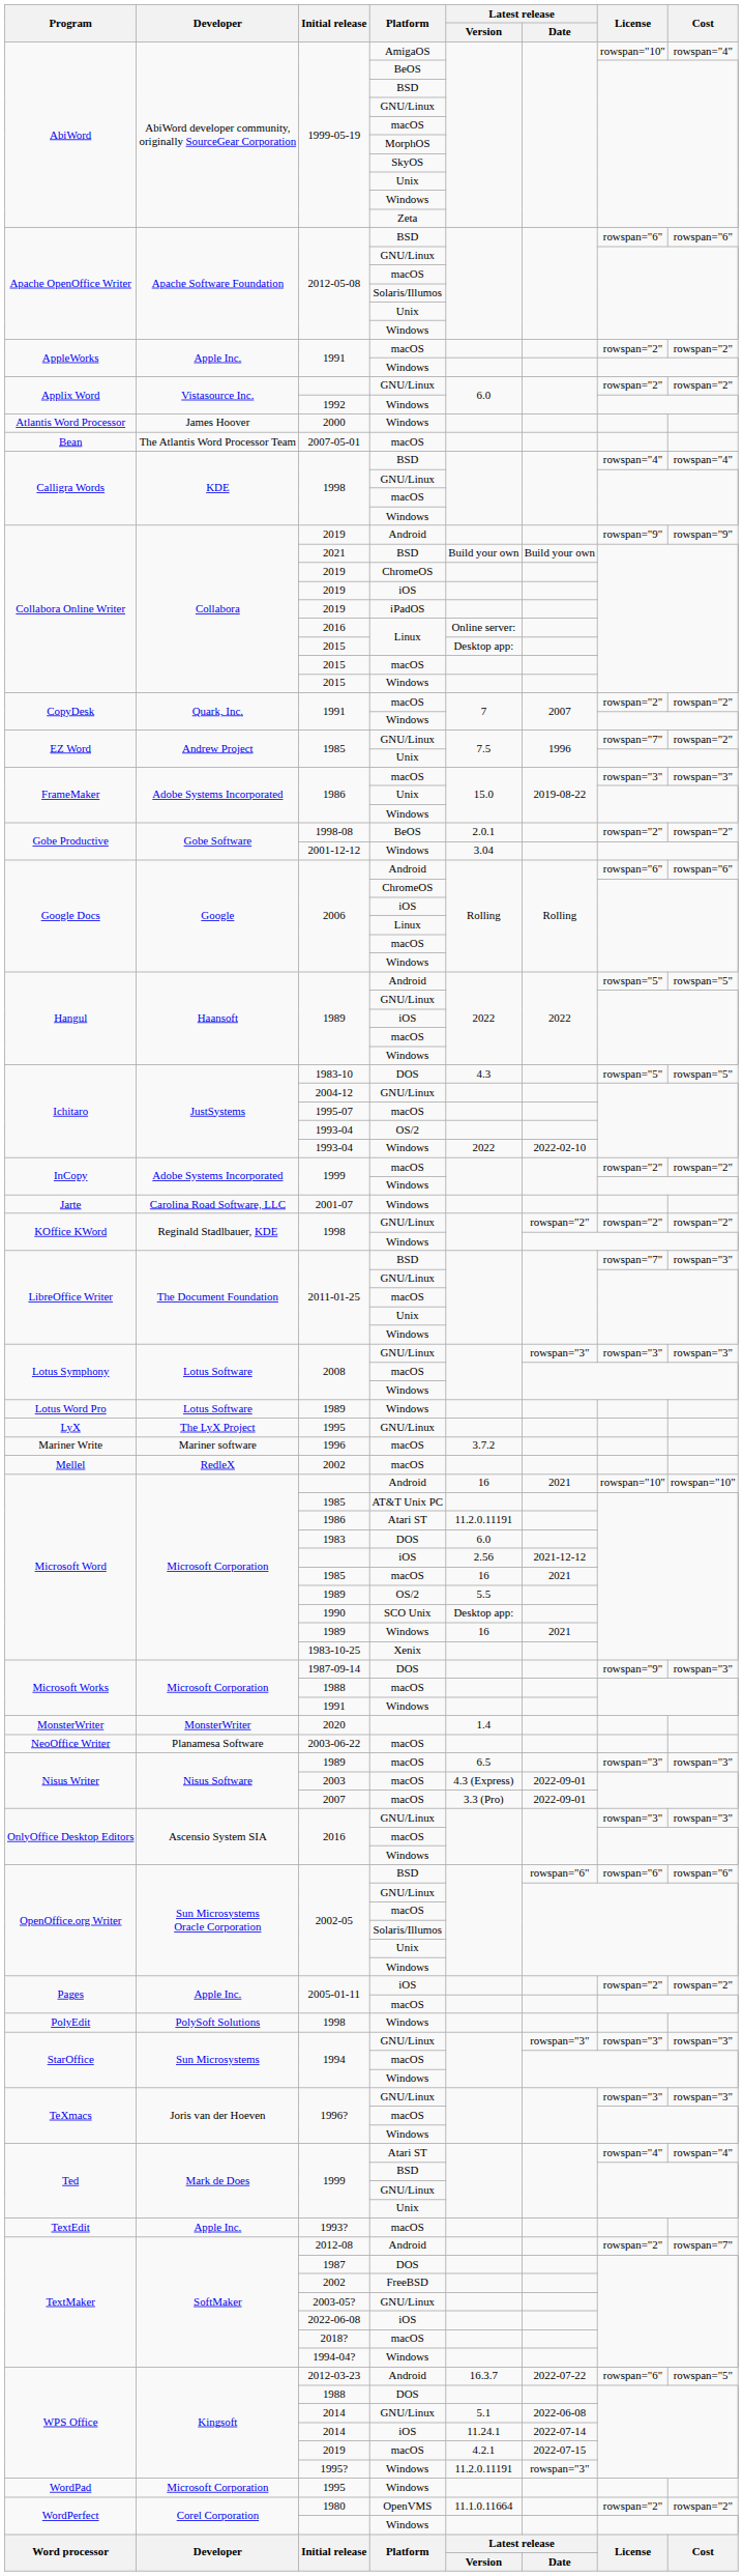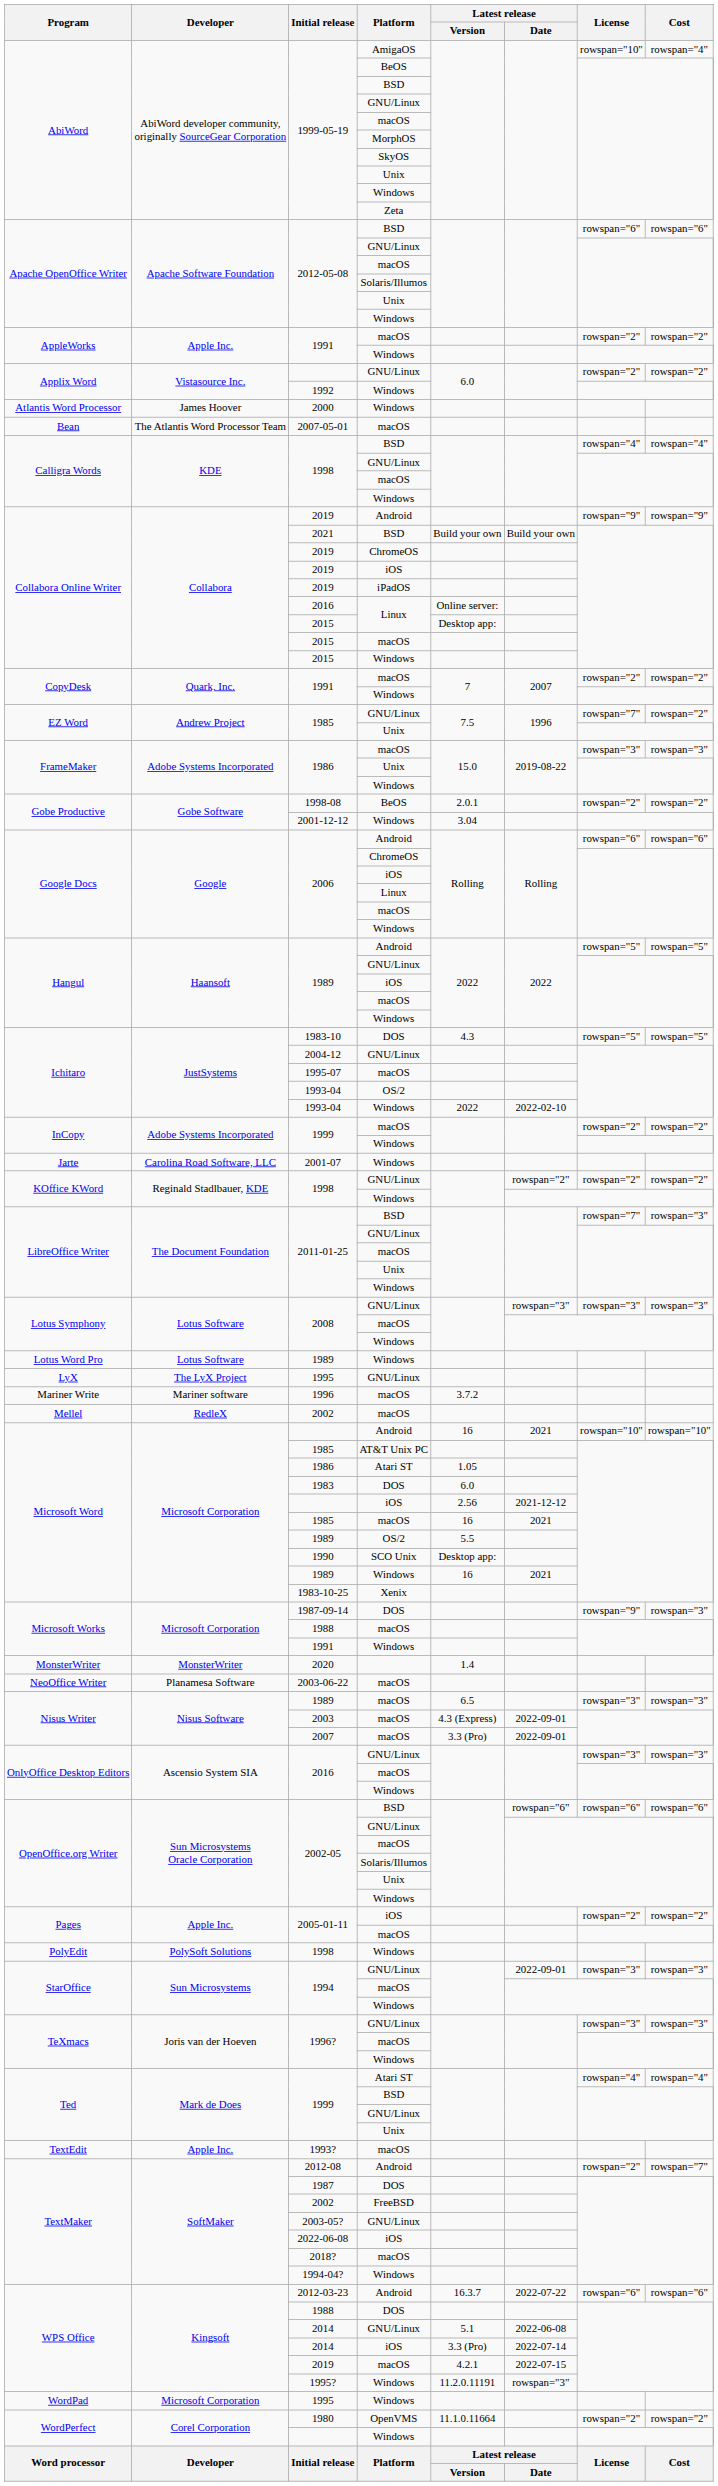1986 / Atari ST | Latest release / Version: 11.2.0.11191 -> 1.05
1994 / GNU/Linux | Latest release / Date: rowspan="3" -> 2022-09-01
2012-03-23 | Cost: rowspan="5" -> rowspan="6"
2014 / iOS | Latest release / Version: 11.24.1 -> 3.3 (Pro)
